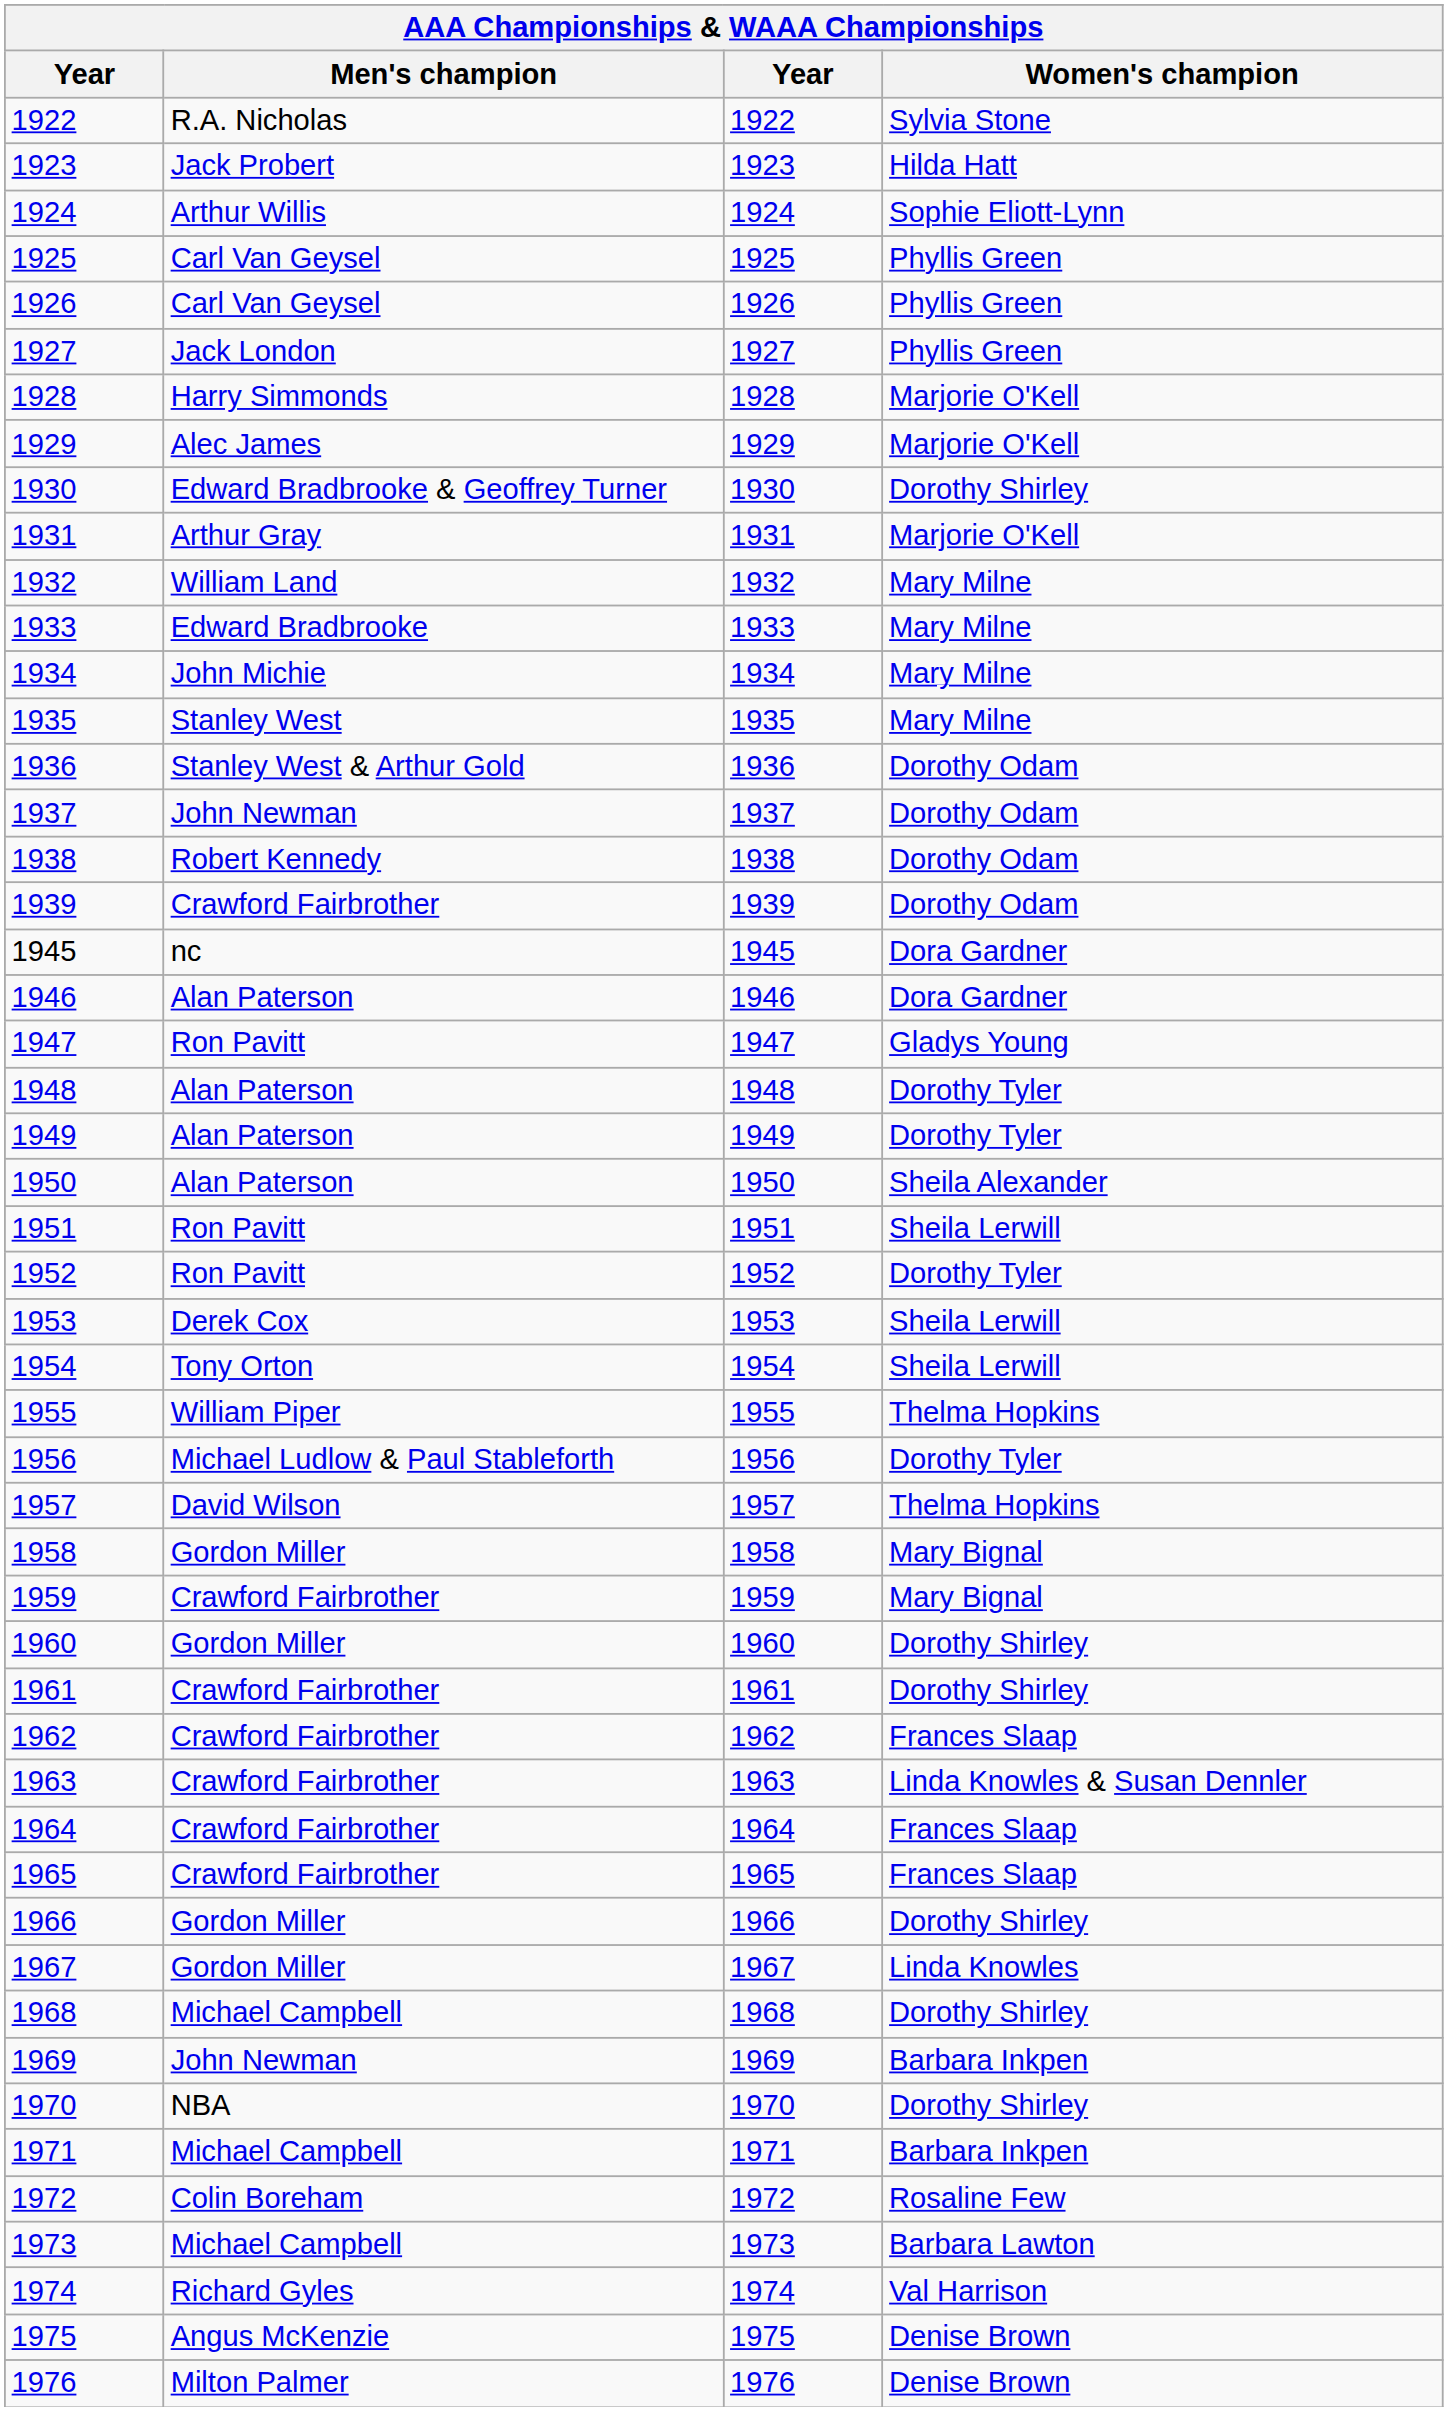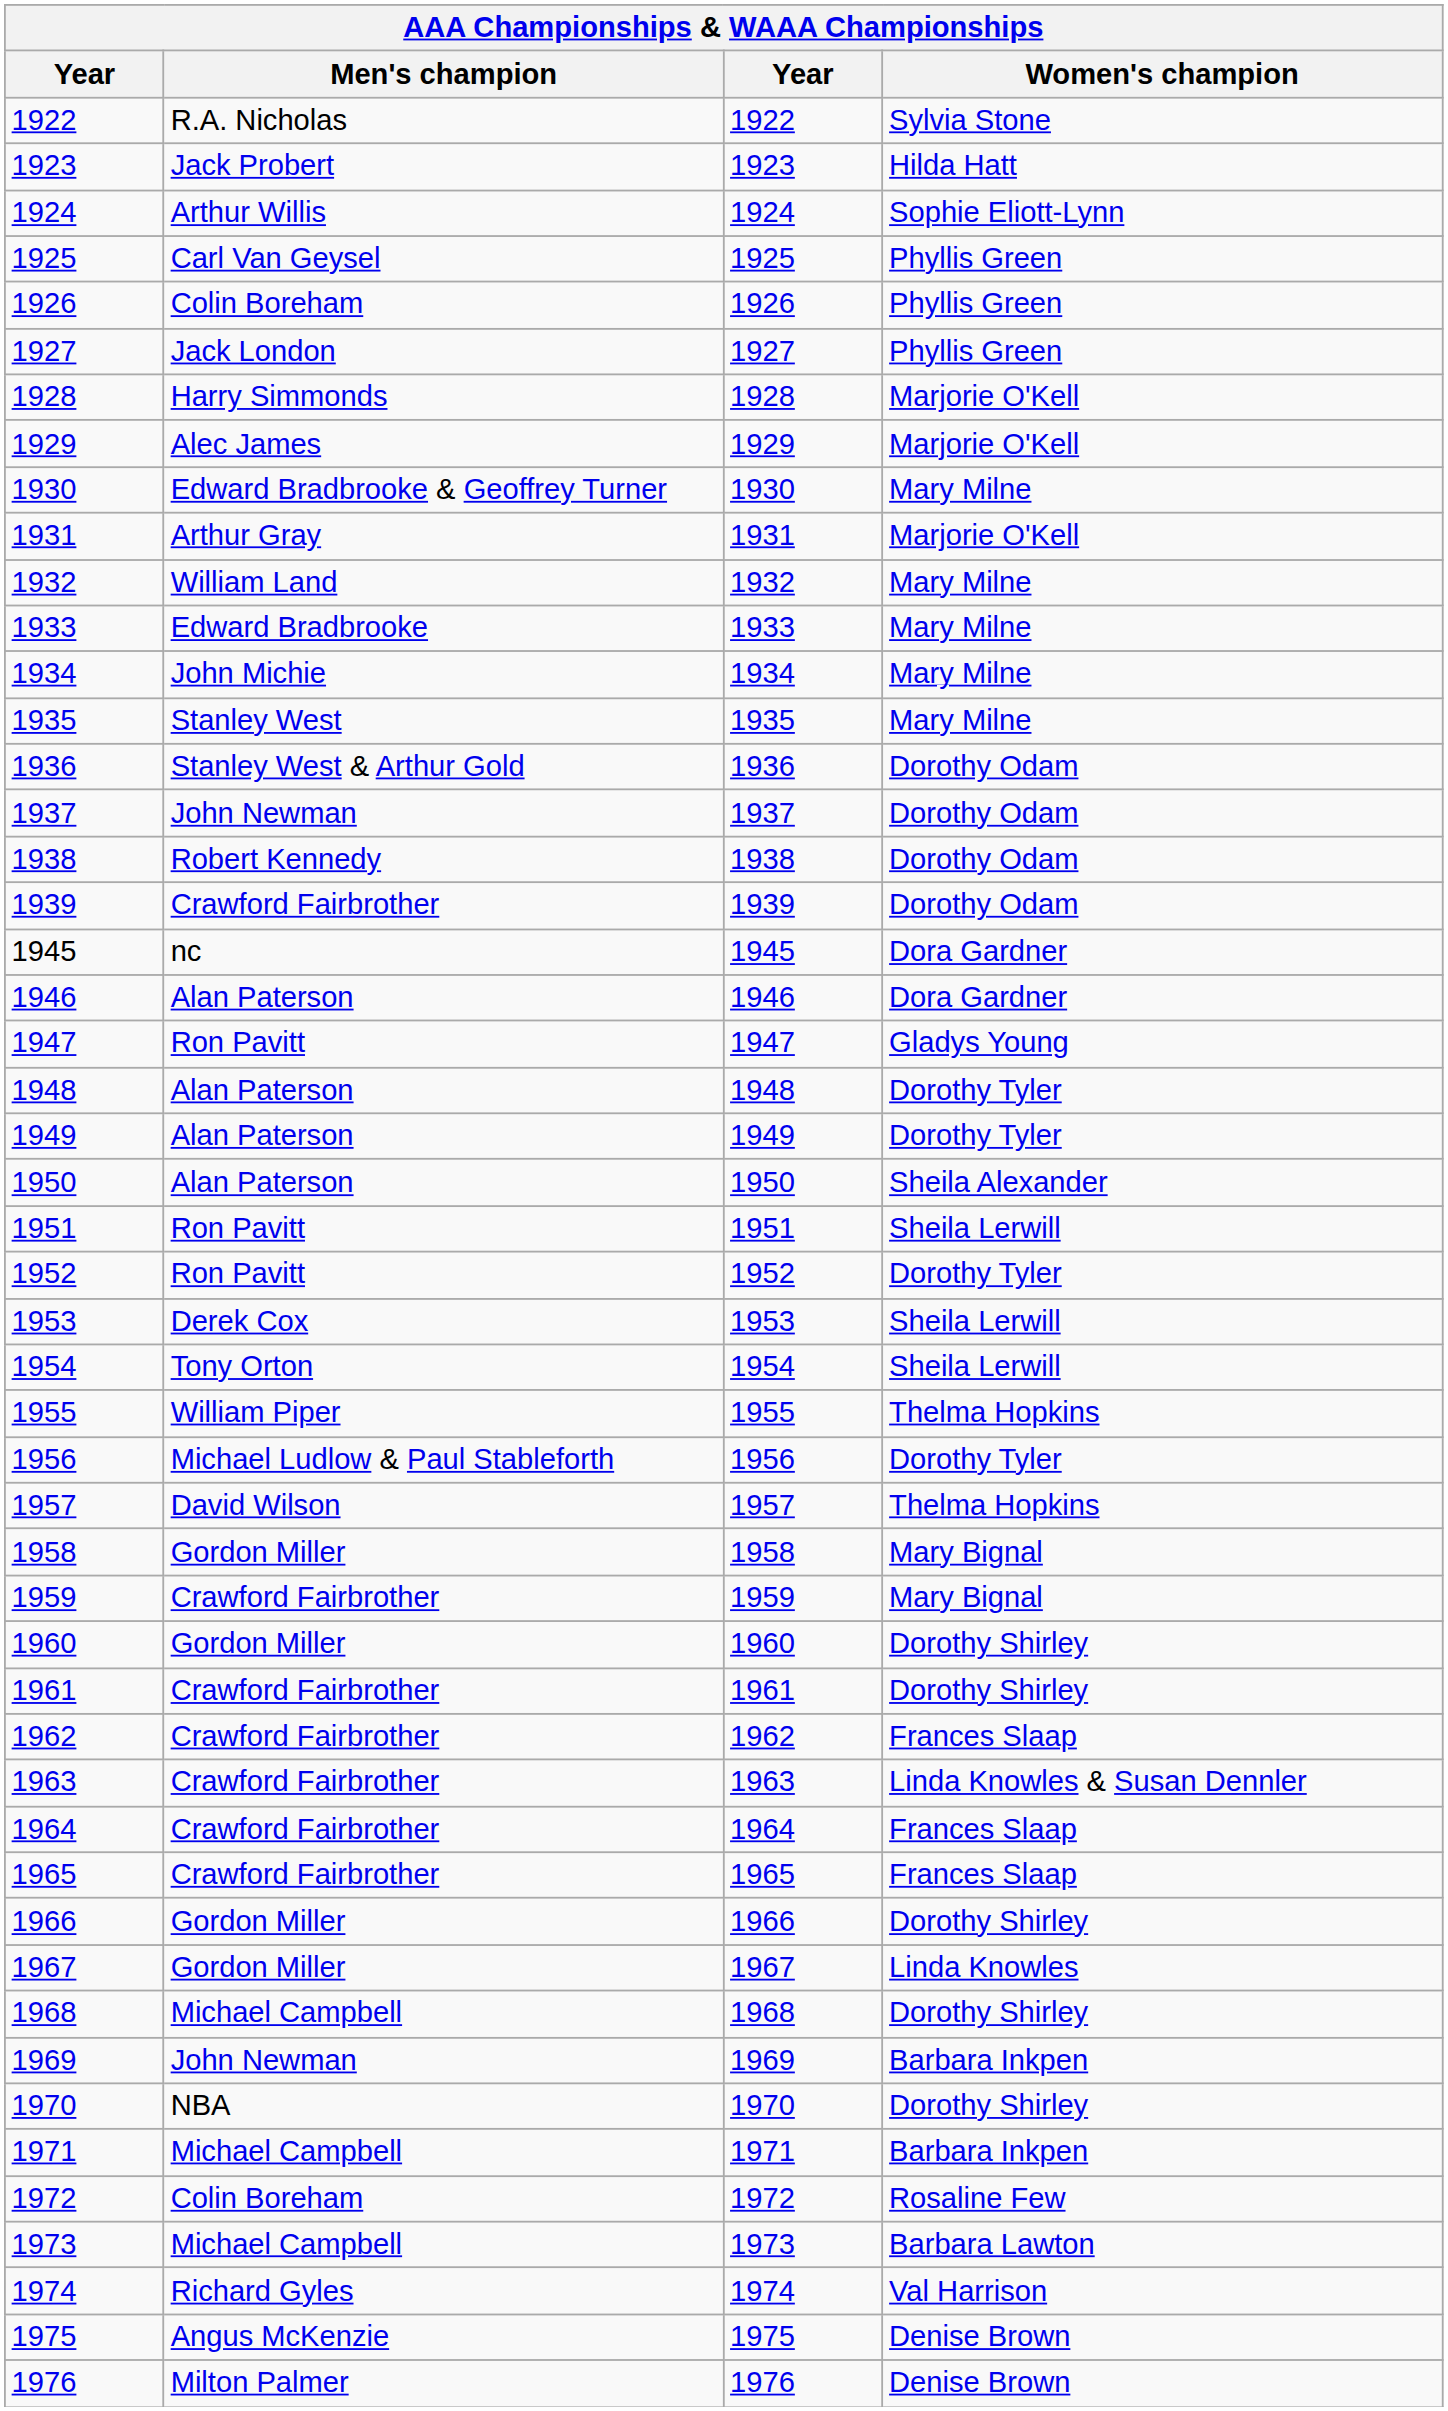row 7 | Men's champion: Carl Van Geysel -> Colin Boreham
row 11 | Women's champion: Dorothy Shirley -> Mary Milne
